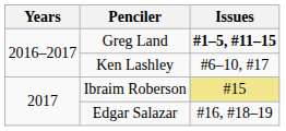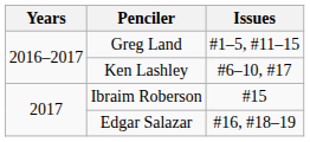Greg Land | Issues: bold -> normal
Ibraim Roberson | Issues: khaki background -> no background
